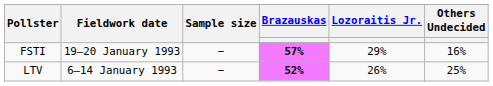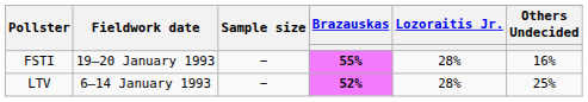FSTI | Brazauskas: 57% -> 55%
FSTI | Lozoraitis Jr.: 29% -> 28%
LTV | Lozoraitis Jr.: 26% -> 28%
